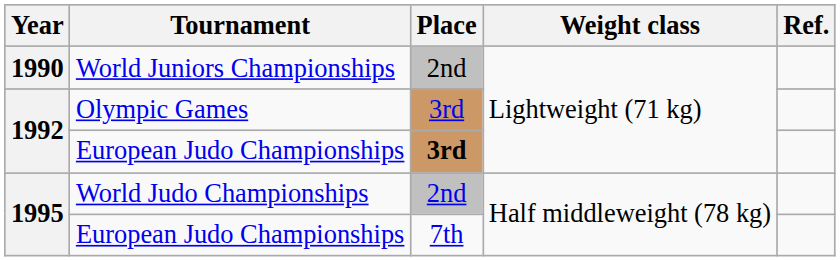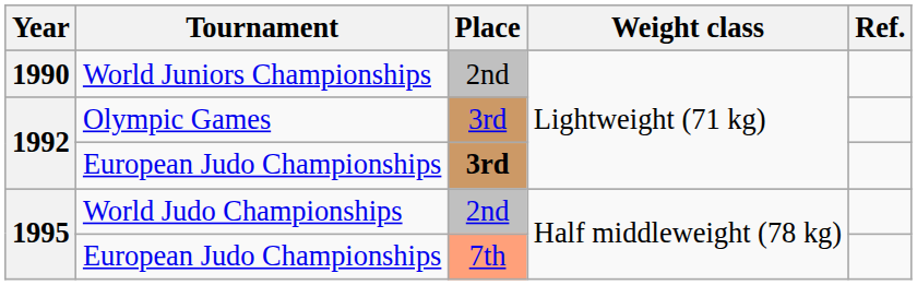1995 / European Judo Championships | Place: no background -> lightsalmon background
